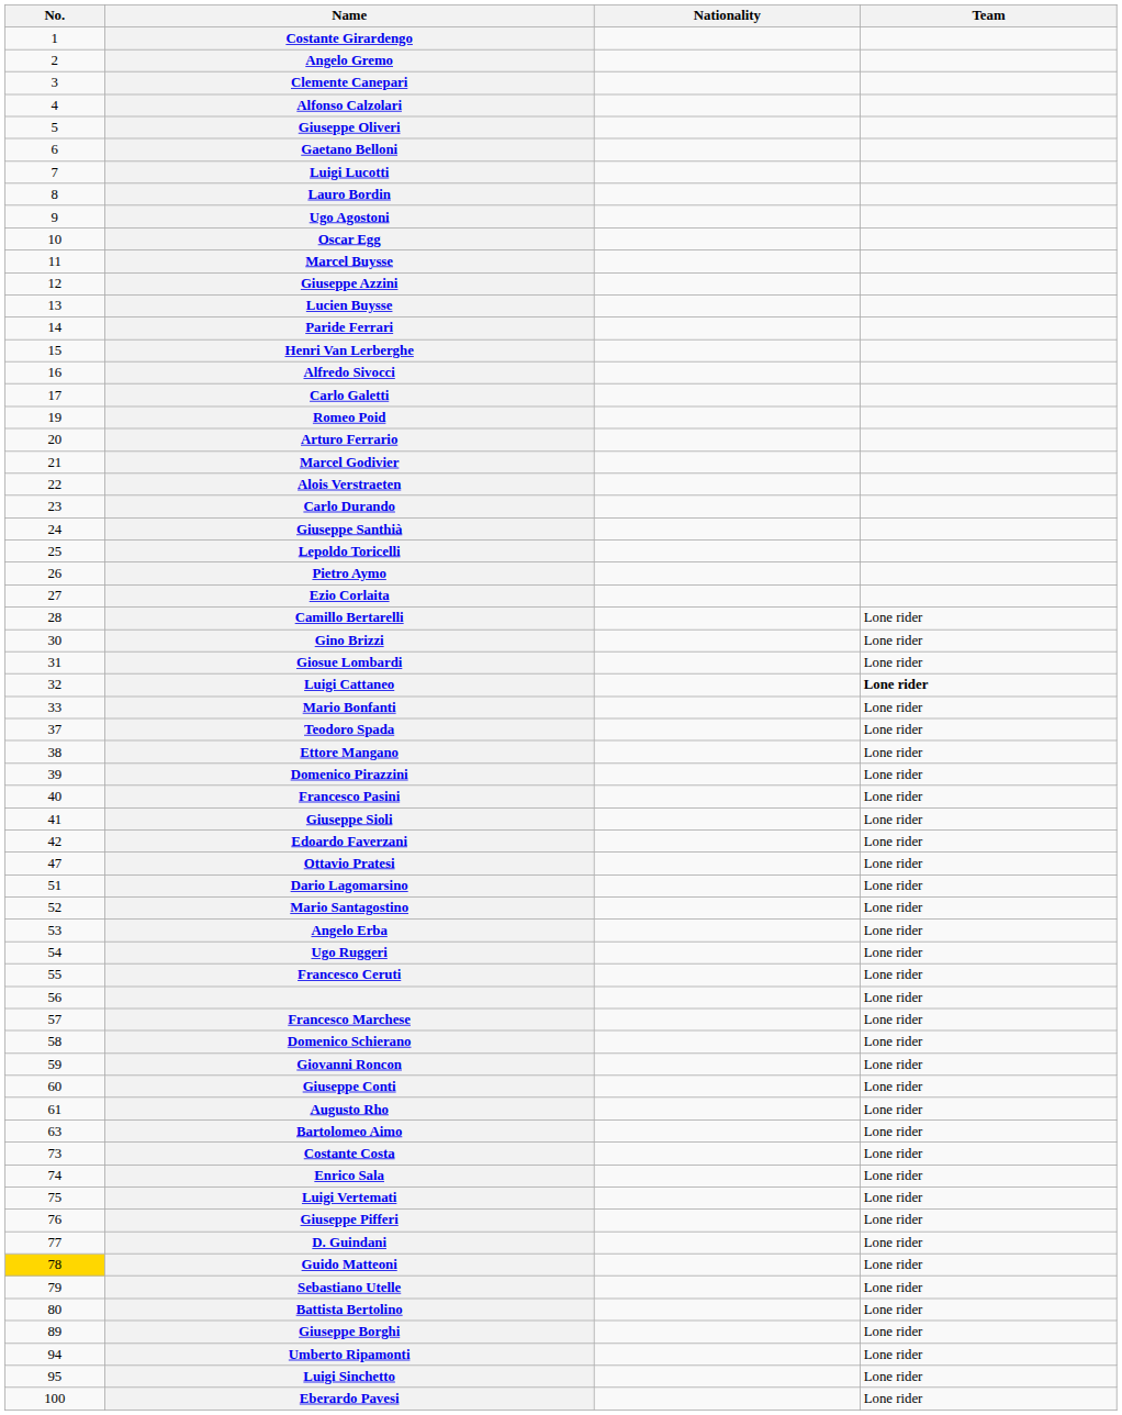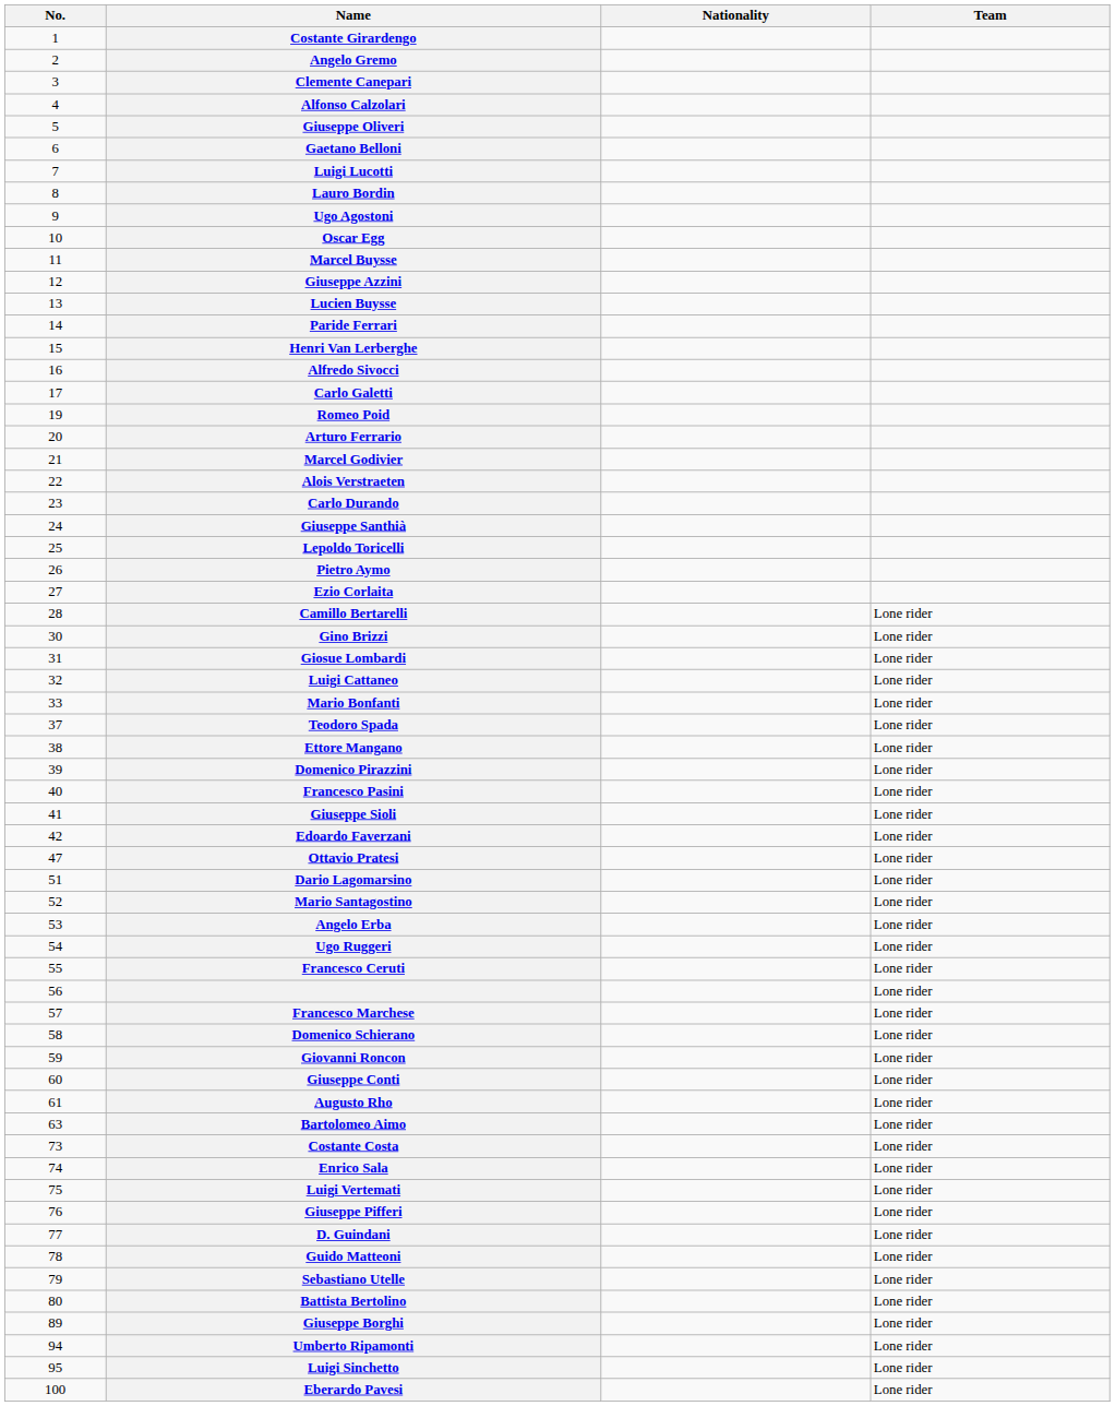Luigi Cattaneo | Team: bold -> normal
Guido Matteoni | No.: gold background -> no background
